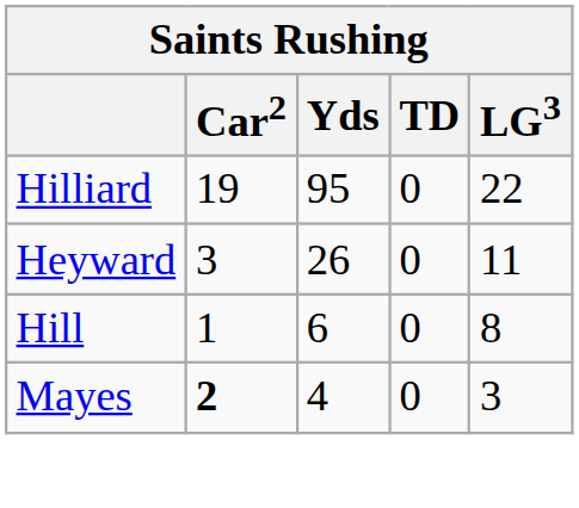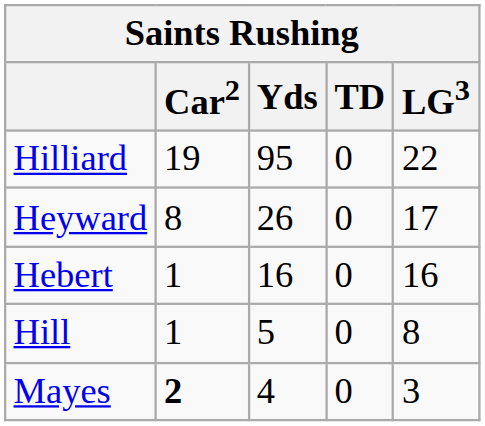Heyward | Car2: 3 -> 8
Heyward | LG3: 11 -> 17
+ row: Hebert | 1 | 16 | 0 | 16
Hill | Yds: 6 -> 5
